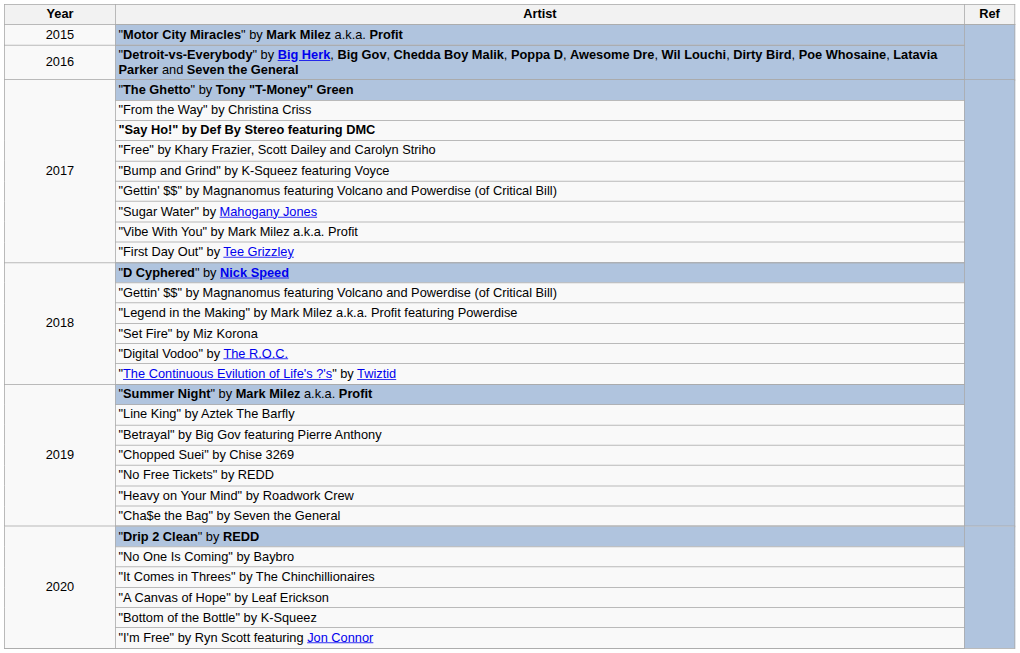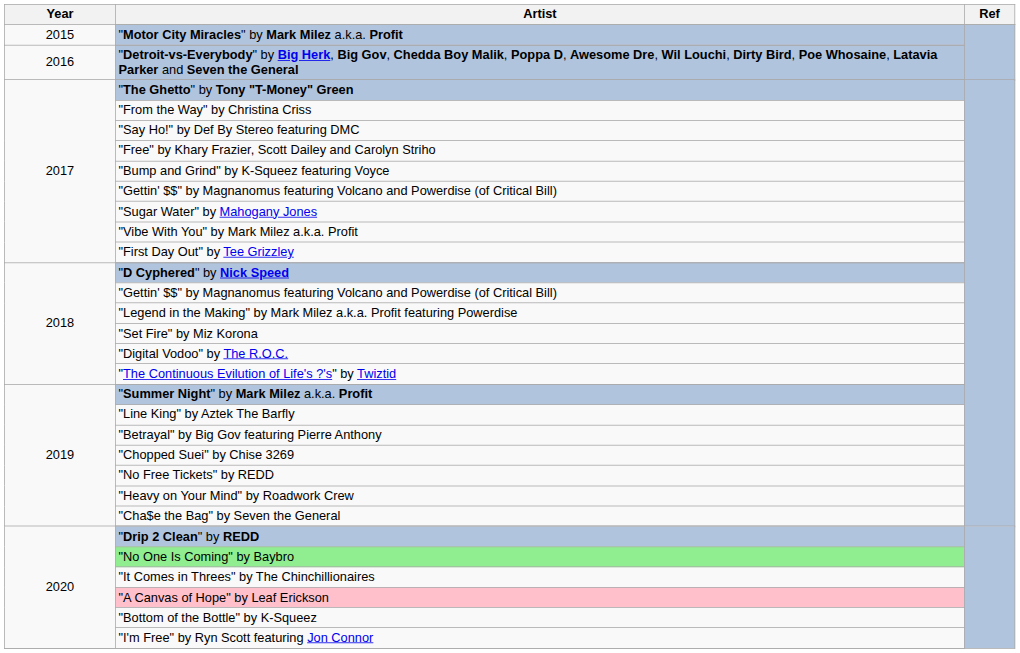"Say Ho!" by Def By Stereo featuring DMC | Artist: bold -> normal
"No One Is Coming" by Baybro | Artist: no background -> lightgreen background
"A Canvas of Hope" by Leaf Erickson | Artist: no background -> pink background
